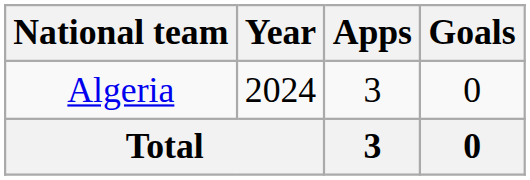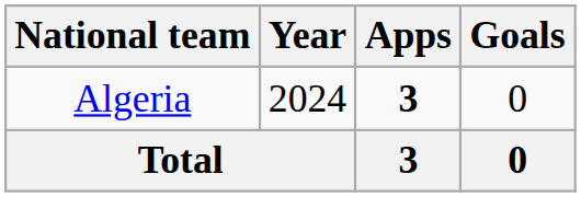Algeria | Apps: normal -> bold
